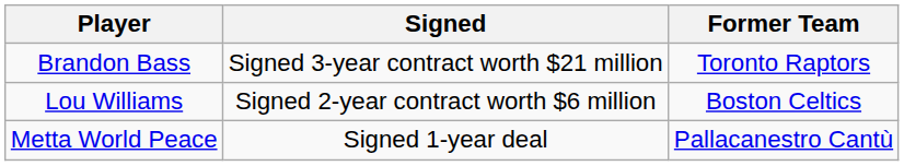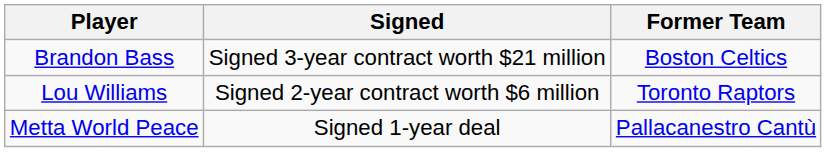Brandon Bass | Former Team: Toronto Raptors -> Boston Celtics
Lou Williams | Former Team: Boston Celtics -> Toronto Raptors
